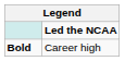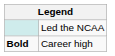row 2 | column 2: bold -> normal
